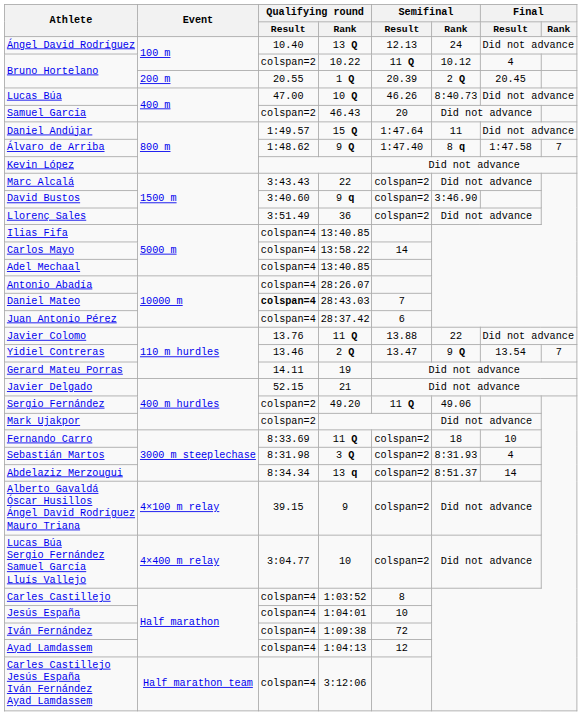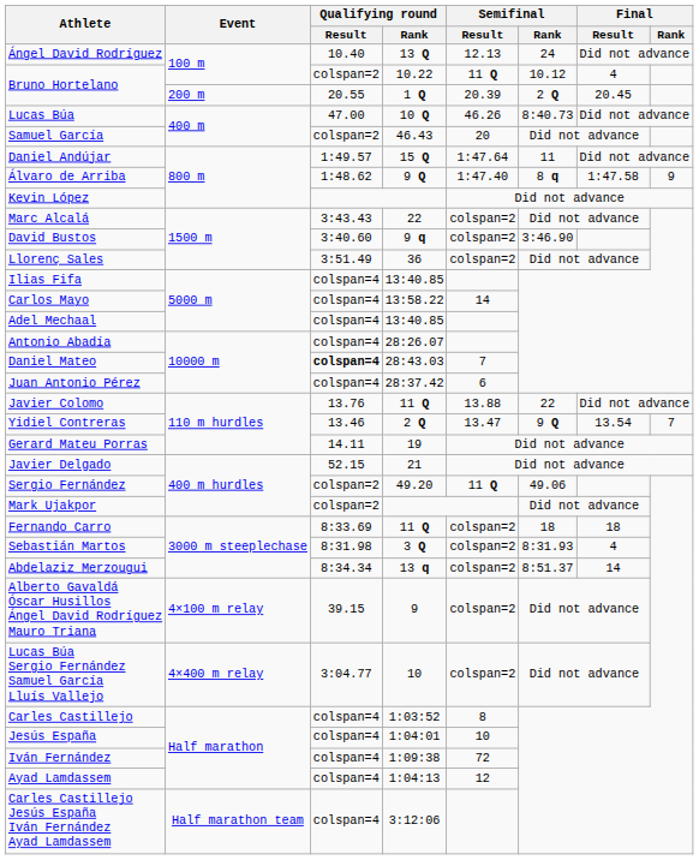Álvaro de Arriba | Final / Rank: 7 -> 9
Fernando Carro | Final / Result: 10 -> 18
